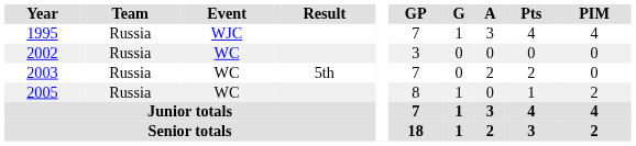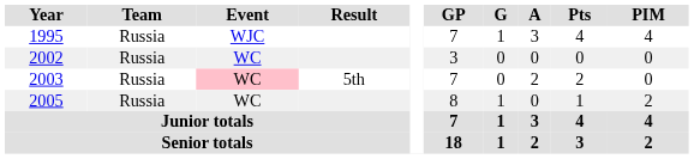2003 | Event: no background -> pink background
